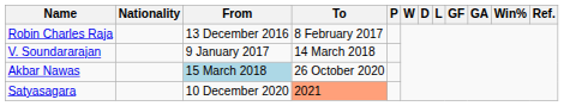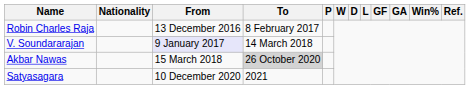V. Soundararajan | From: no background -> lavender background
Akbar Nawas | From: lightblue background -> no background
Akbar Nawas | To: no background -> lightgrey background
Satyasagara | To: lightsalmon background -> no background
